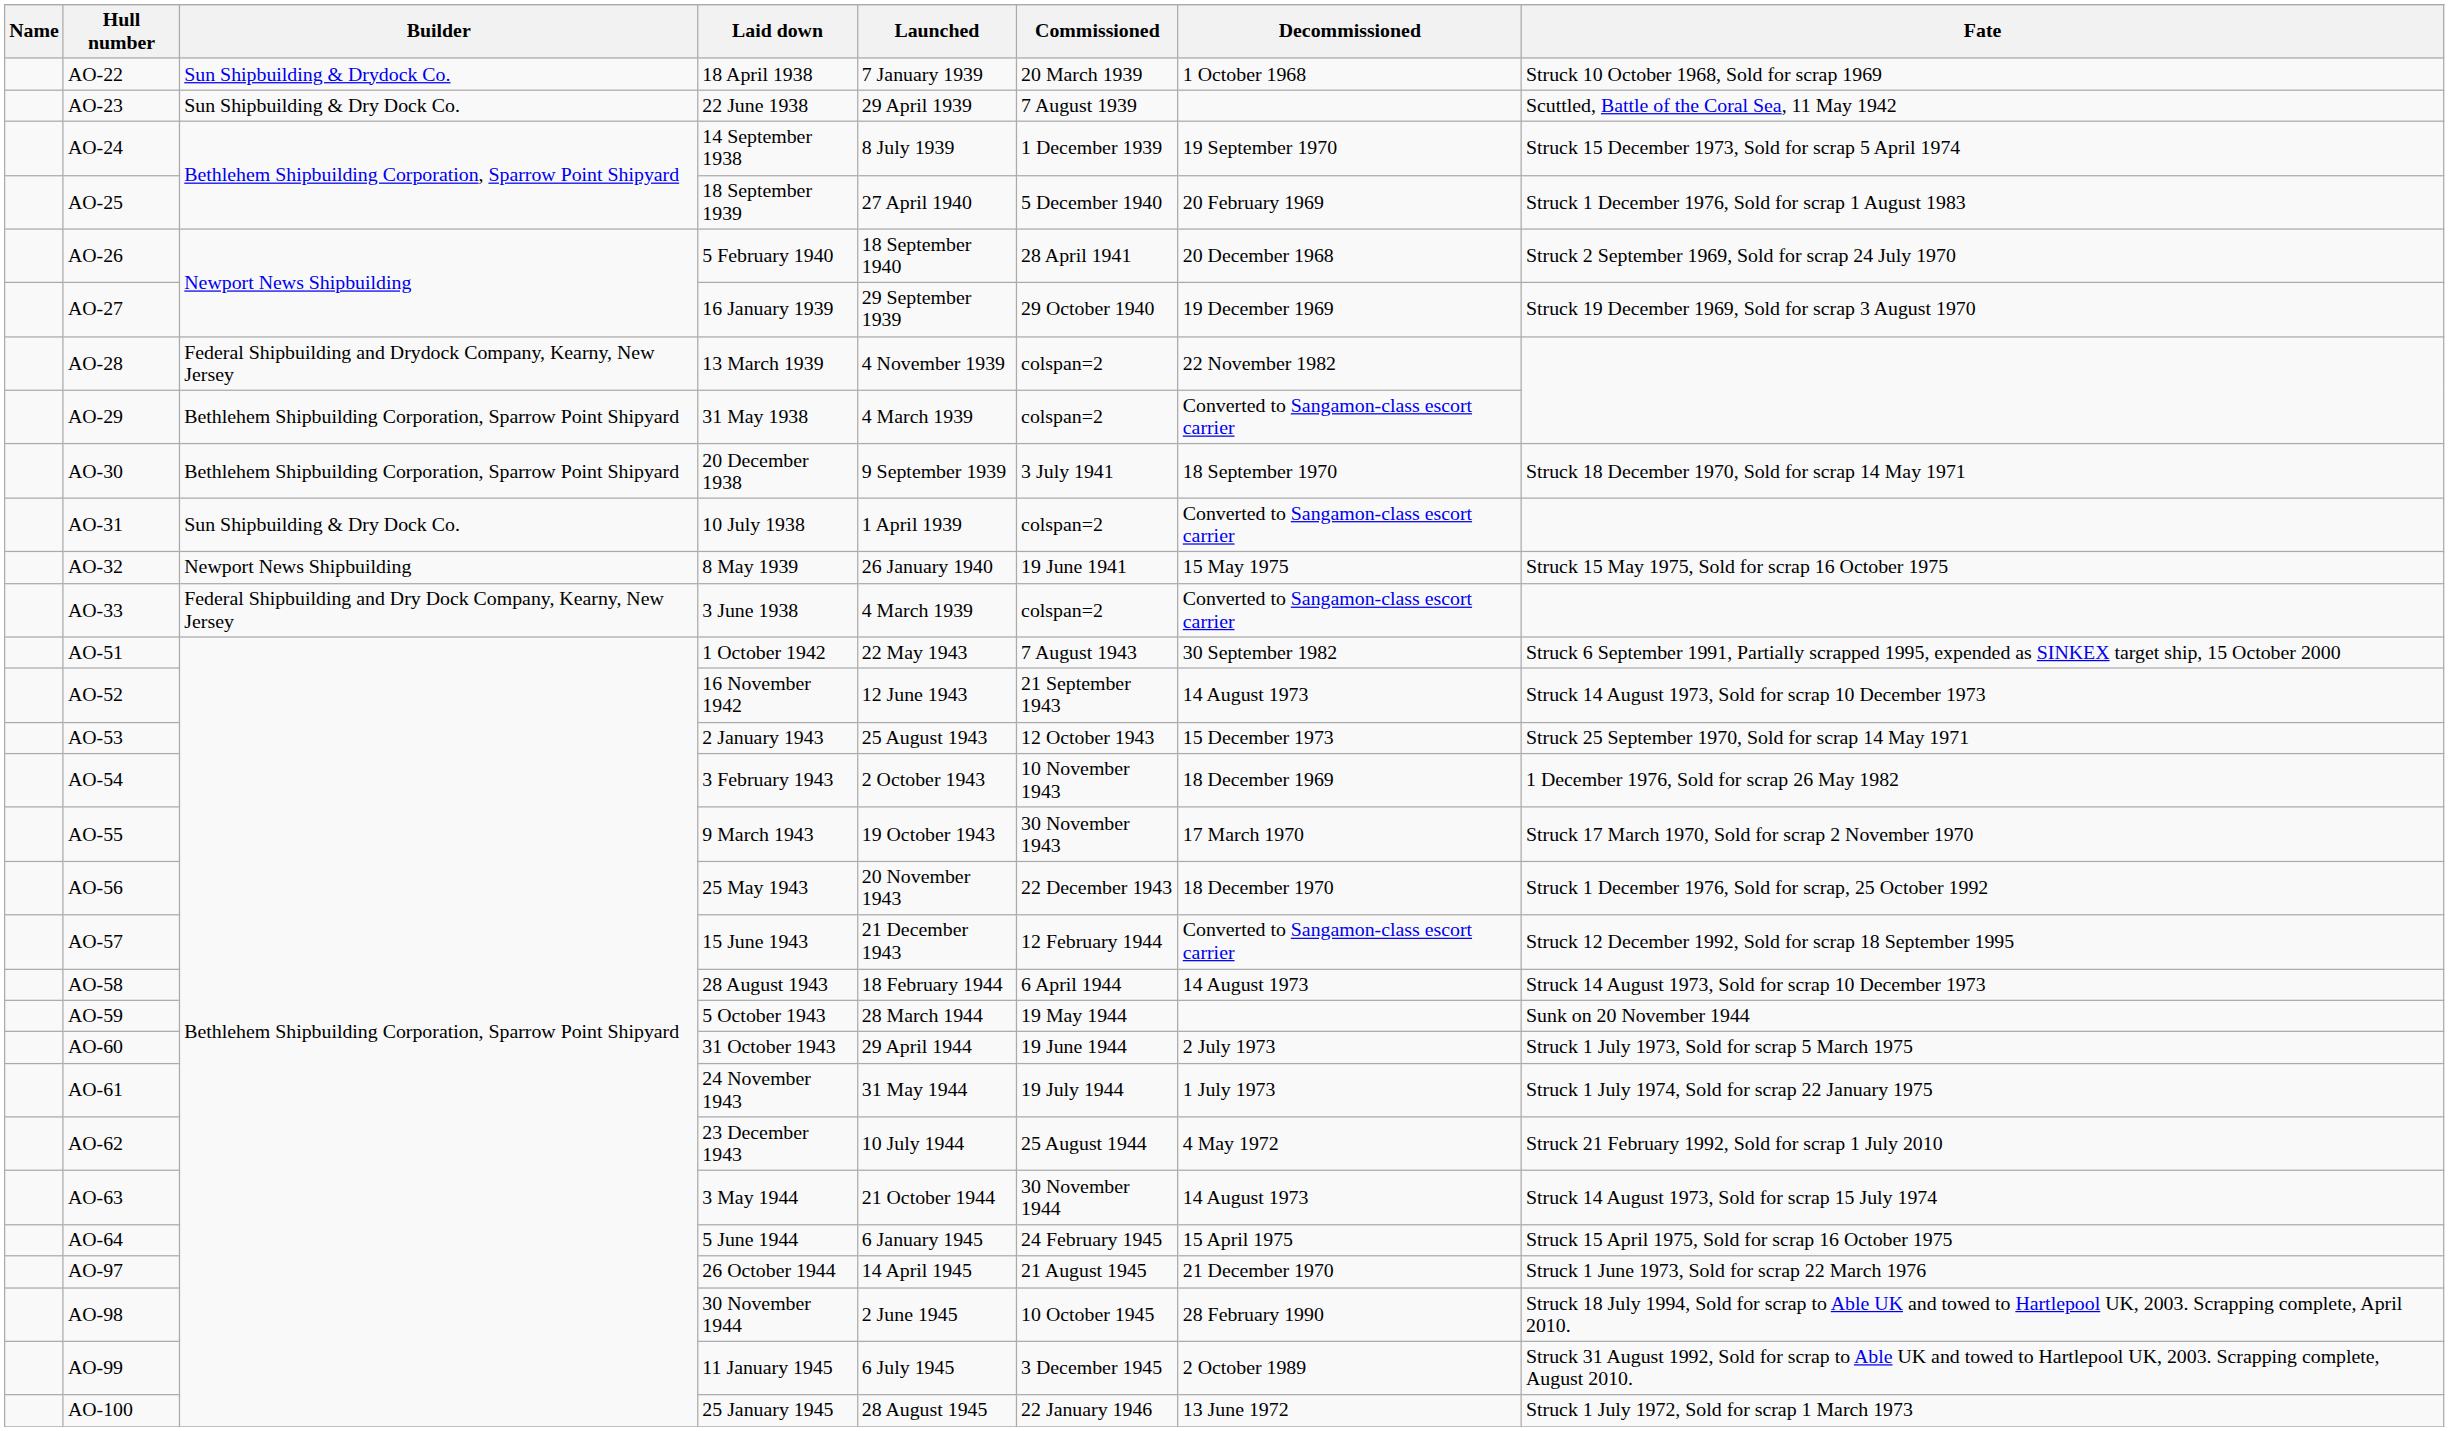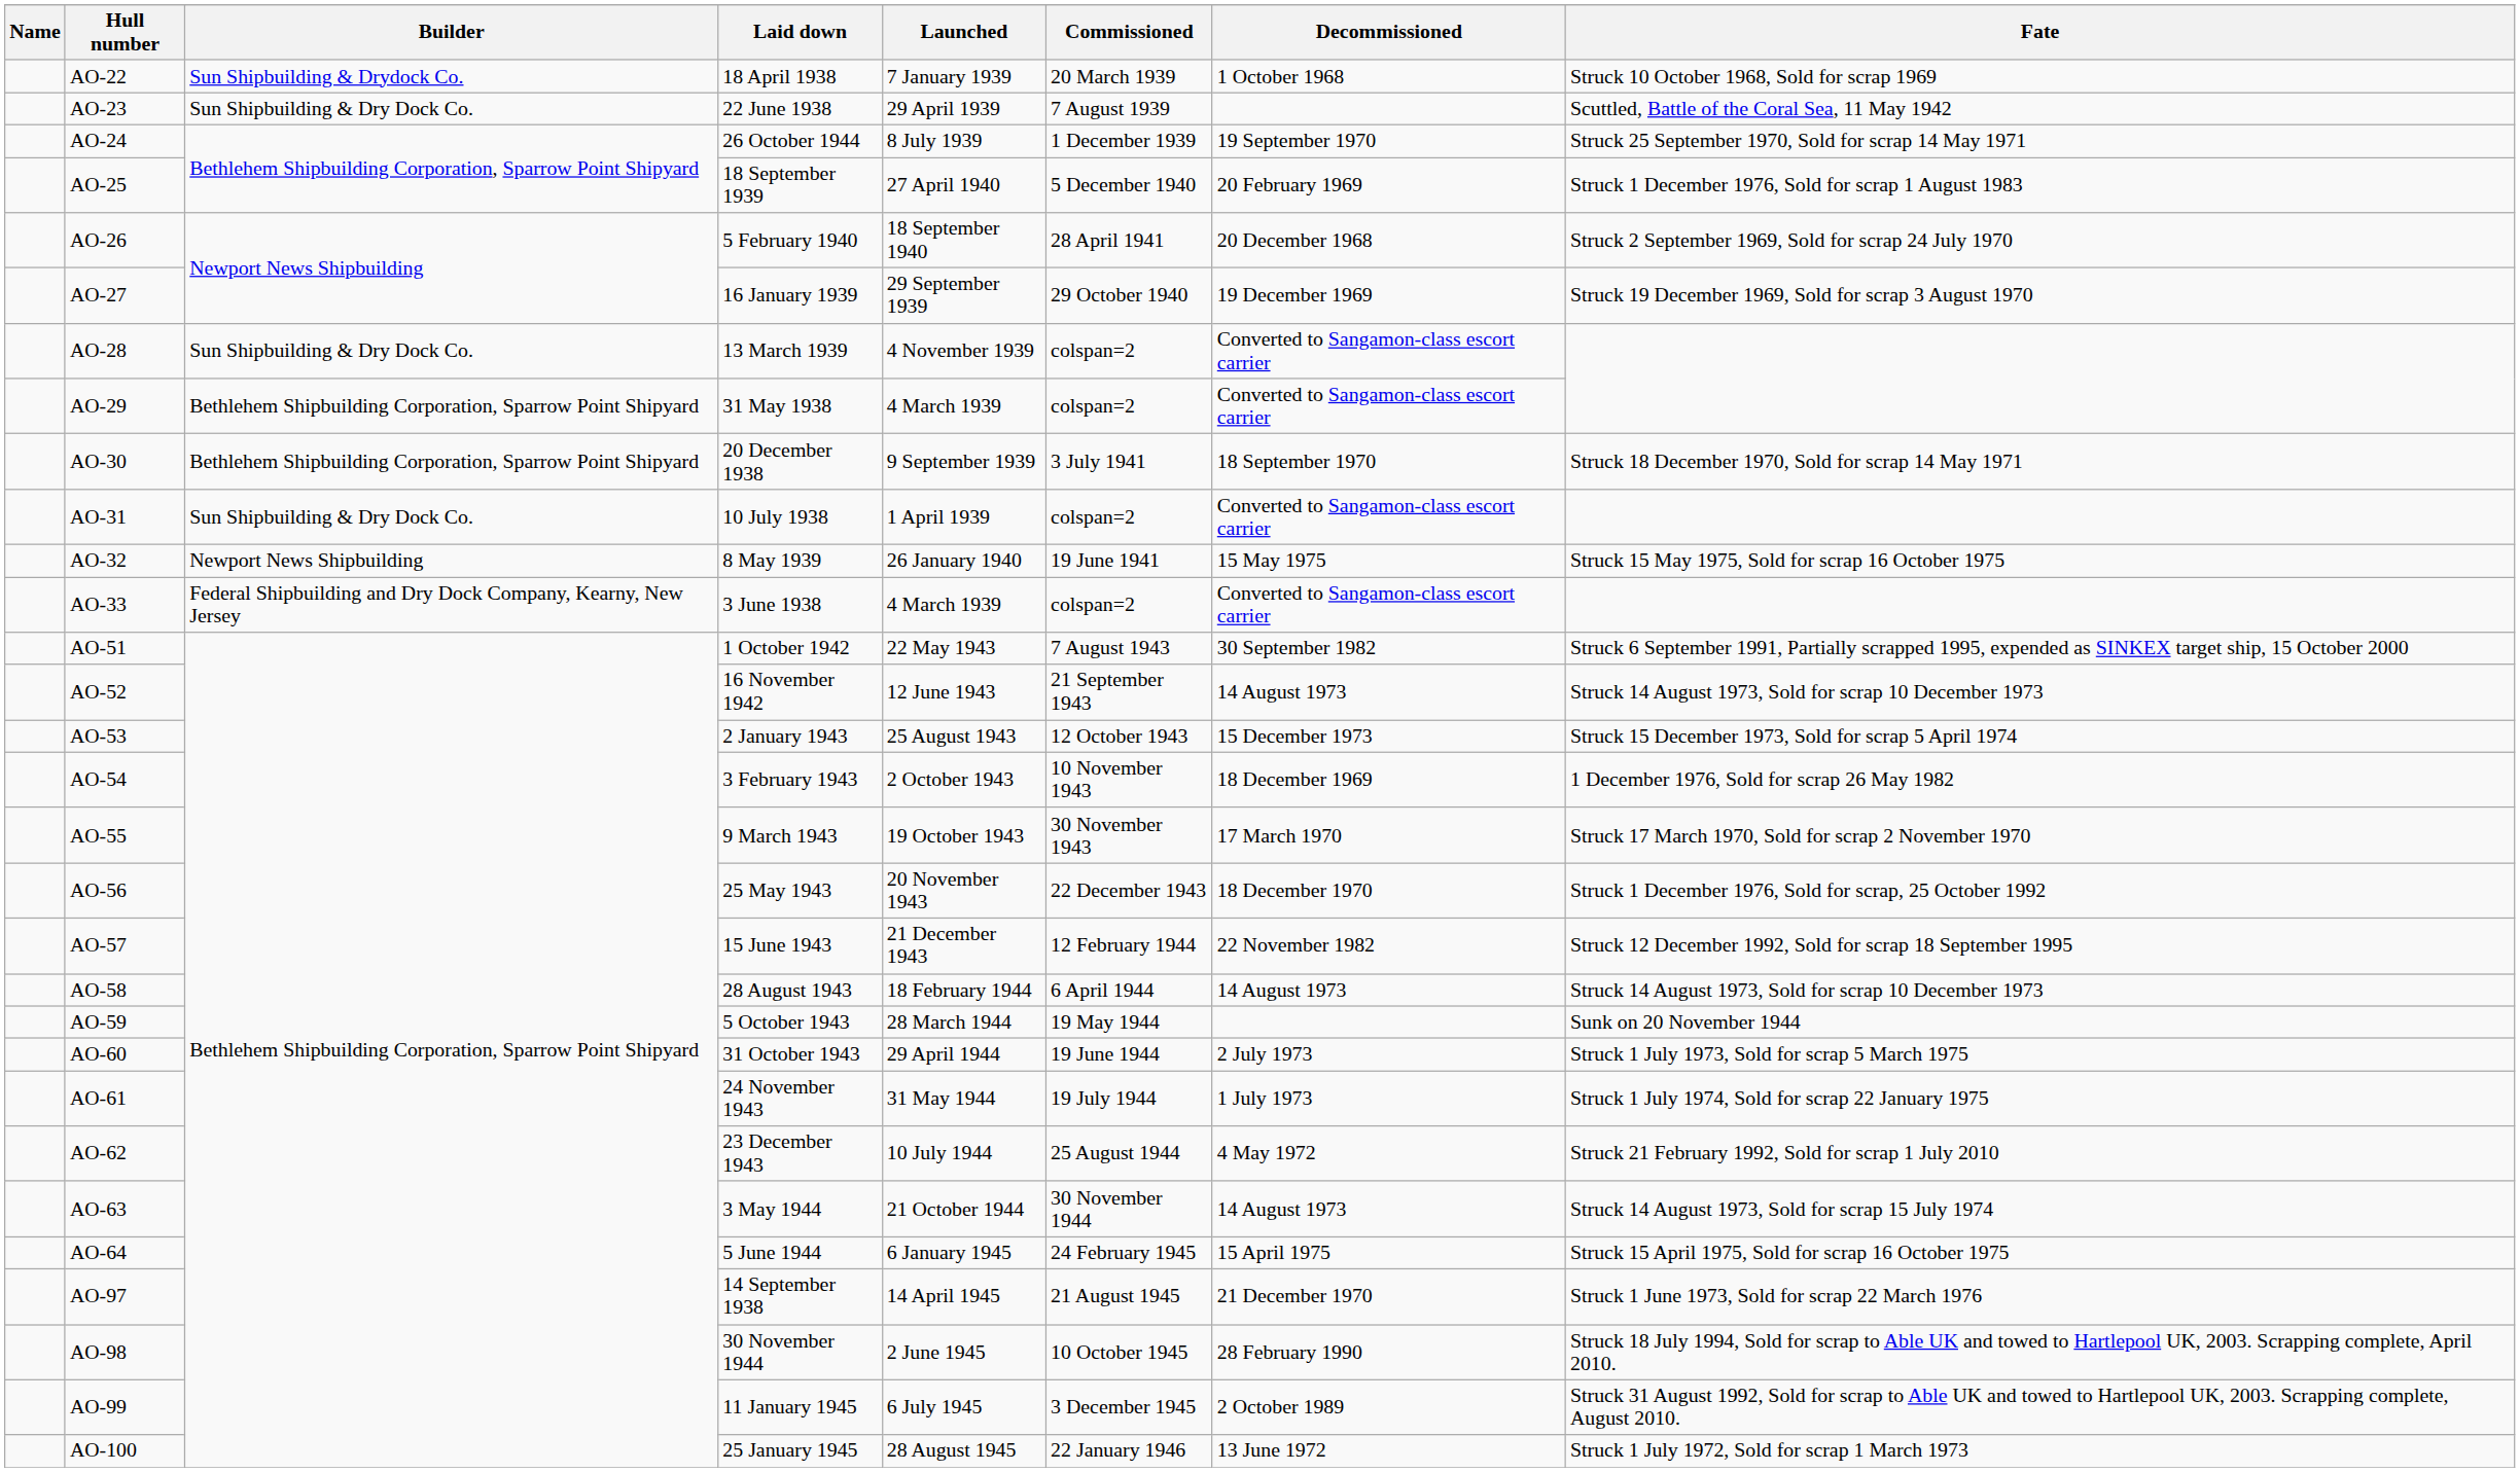AO-24 | Laid down: 14 September 1938 -> 26 October 1944
AO-24 | Fate: Struck 15 December 1973, Sold for scrap 5 April 1974 -> Struck 25 September 1970, Sold for scrap 14 May 1971
AO-28 | Builder: Federal Shipbuilding and Drydock Company, Kearny, New Jersey -> Sun Shipbuilding & Dry Dock Co.
AO-28 | Decommissioned: 22 November 1982 -> Converted to Sangamon-class escort carrier
AO-53 | Fate: Struck 25 September 1970, Sold for scrap 14 May 1971 -> Struck 15 December 1973, Sold for scrap 5 April 1974
AO-57 | Decommissioned: Converted to Sangamon-class escort carrier -> 22 November 1982
AO-97 | Laid down: 26 October 1944 -> 14 September 1938
